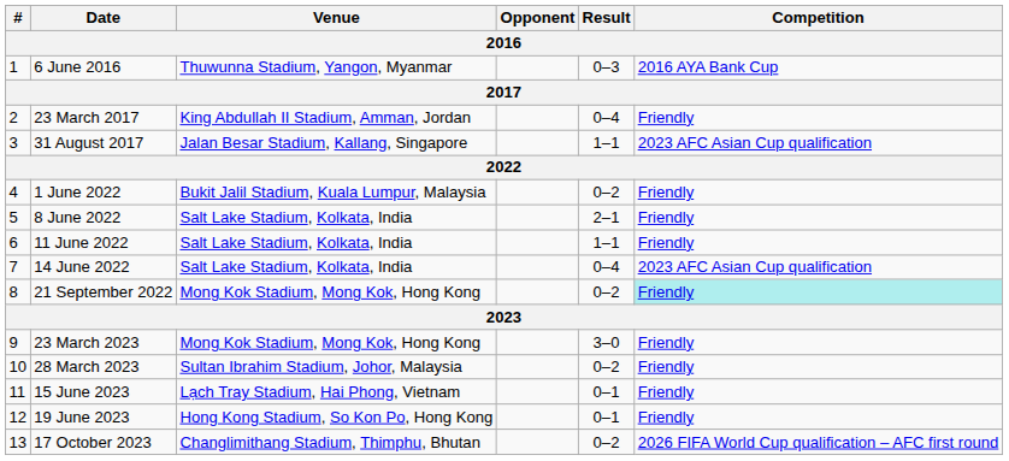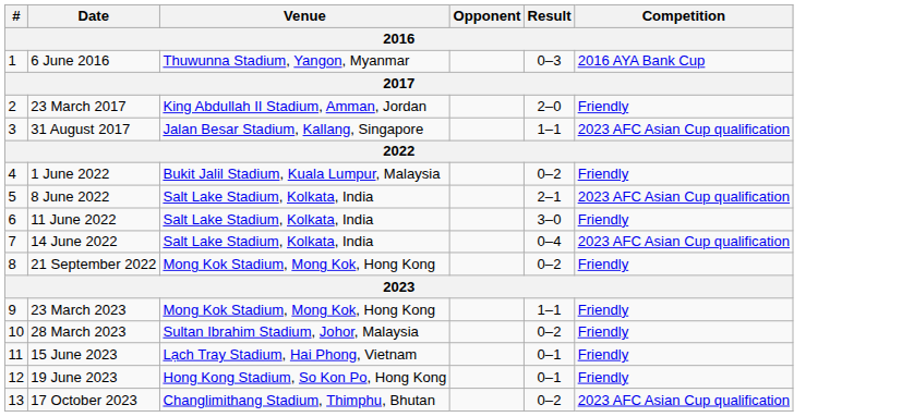23 March 2017 | Result: 0–4 -> 2–0
8 June 2022 | Competition: Friendly -> 2023 AFC Asian Cup qualification
11 June 2022 | Result: 1–1 -> 3–0
21 September 2022 | Competition: paleturquoise background -> no background
23 March 2023 | Result: 3–0 -> 1–1
17 October 2023 | Competition: 2026 FIFA World Cup qualification – AFC first round -> 2023 AFC Asian Cup qualification
